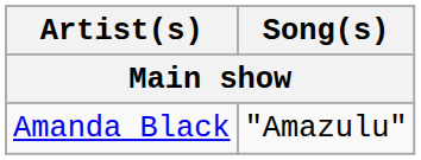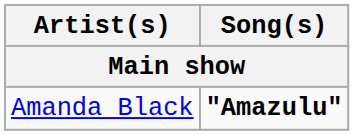Amanda Black | Song(s): normal -> bold
